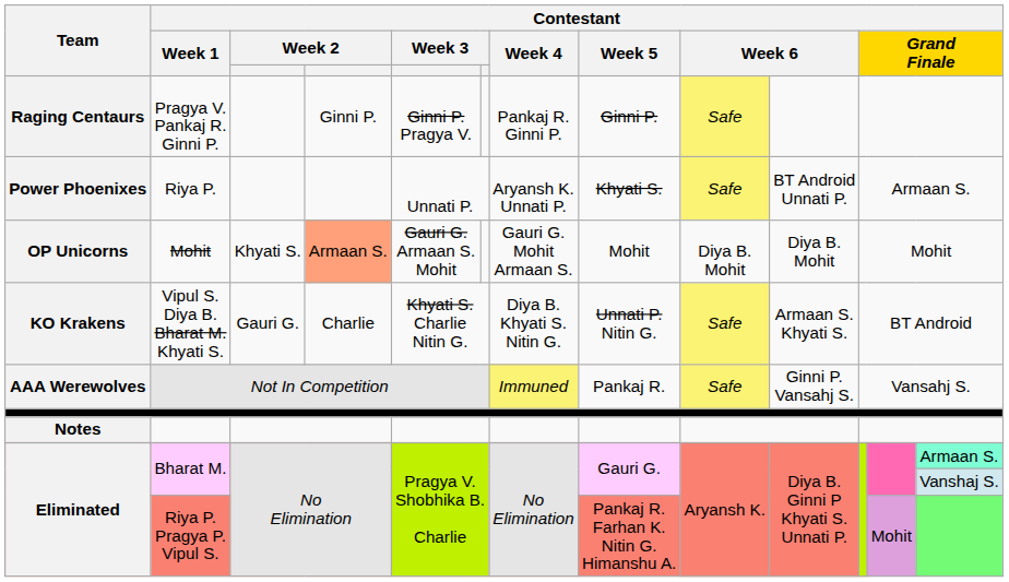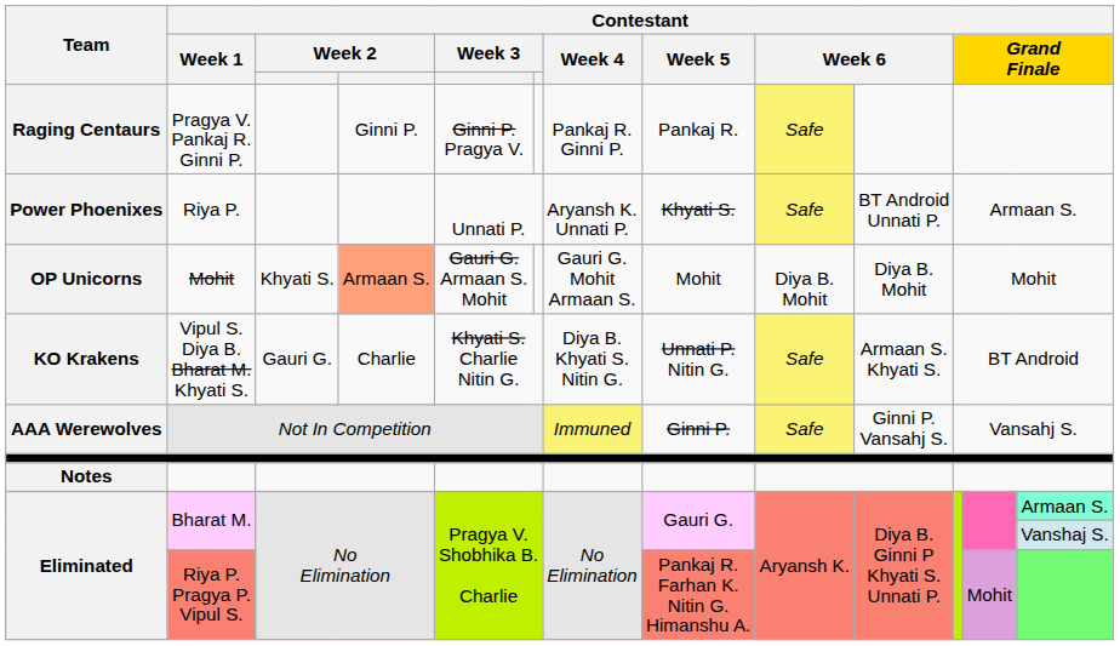Raging Centaurs | Contestant / Week 5: Ginni P. -> Pankaj R.
AAA Werewolves | Contestant / Week 5: Pankaj R. -> Ginni P.
